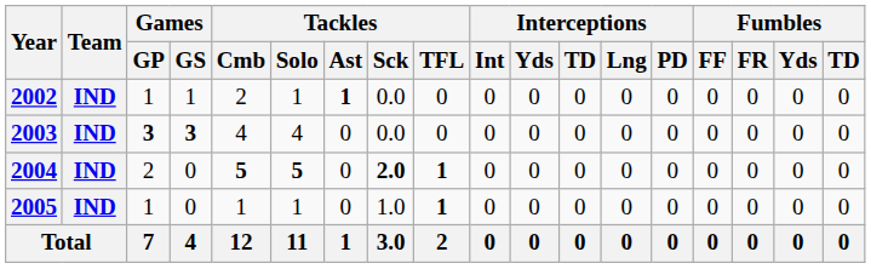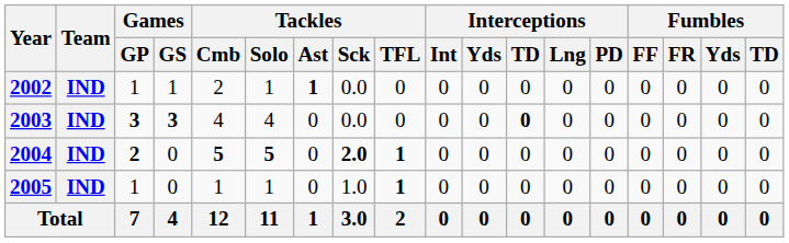2003 | Interceptions / TD: normal -> bold
2004 | Games / GP: normal -> bold
